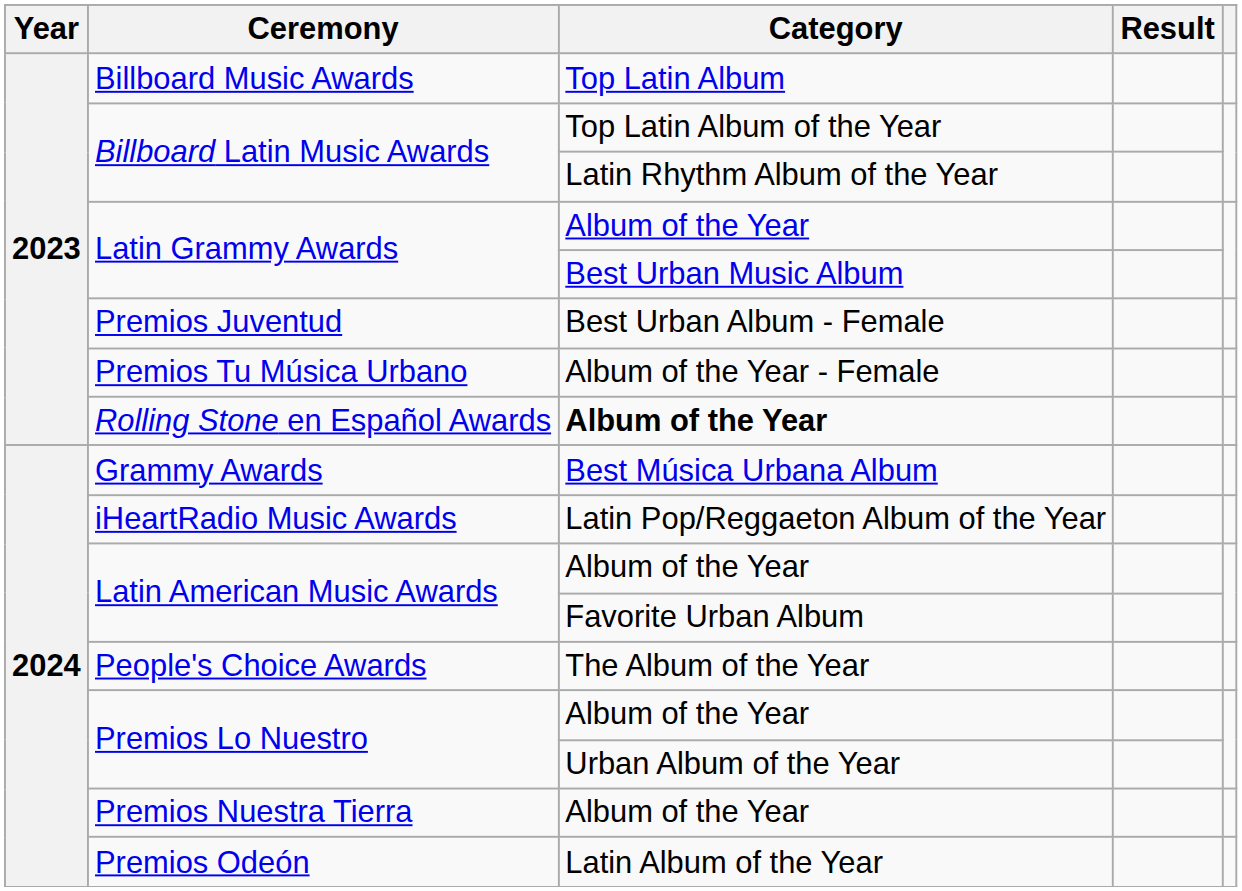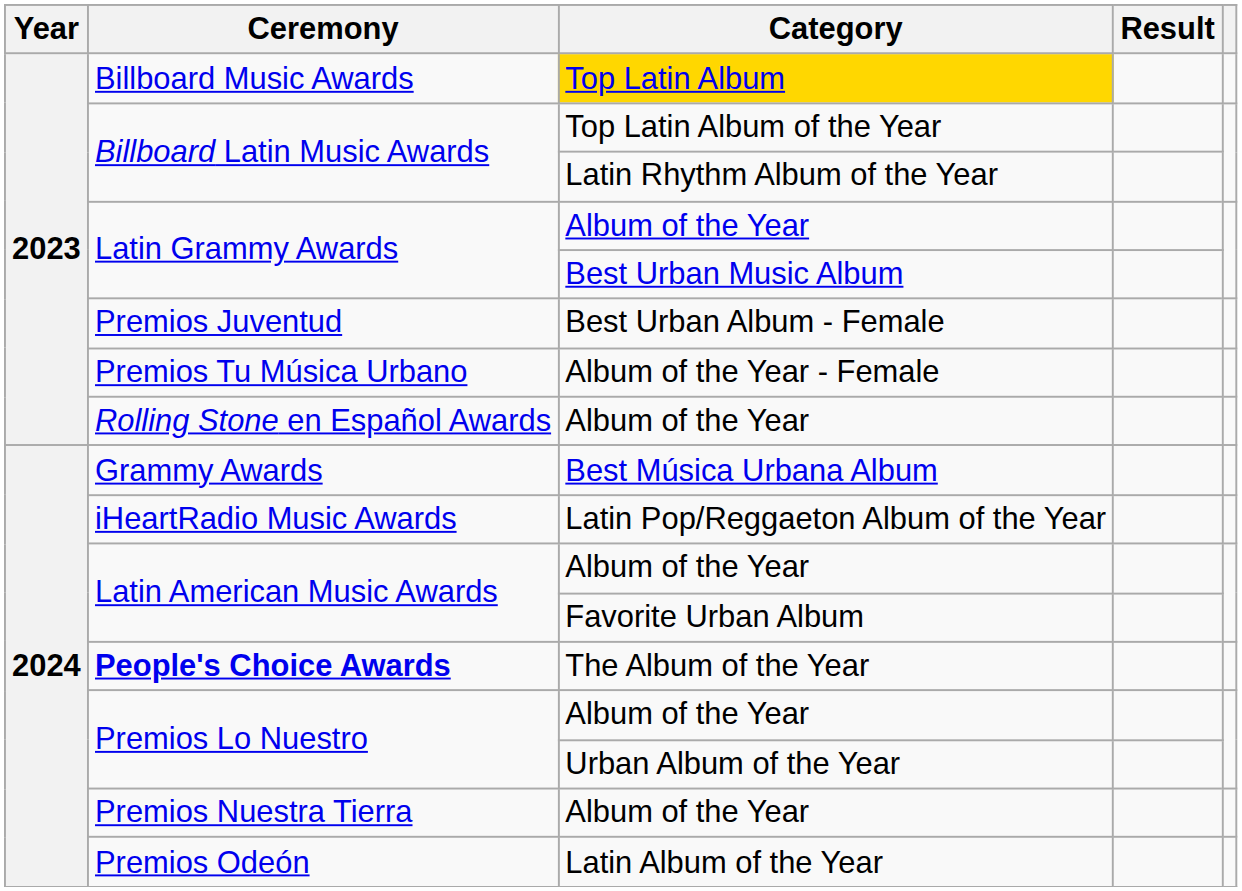Billboard Music Awards | Category: no background -> gold background
Rolling Stone en Español Awards | Category: bold -> normal
People's Choice Awards | Ceremony: normal -> bold
